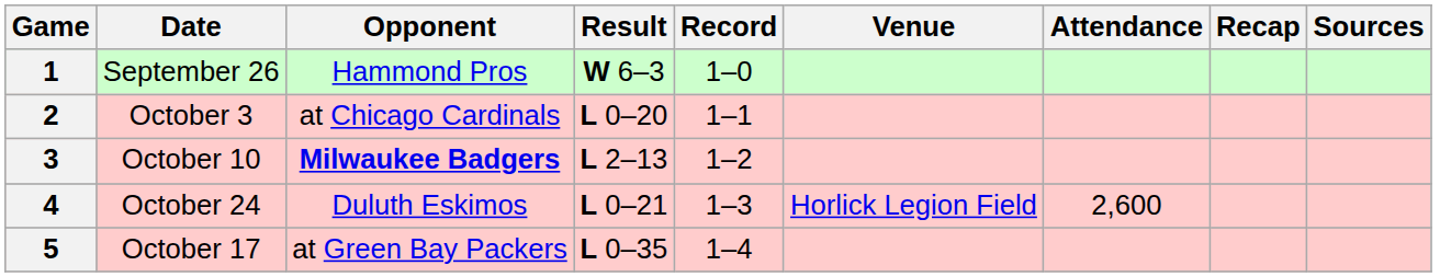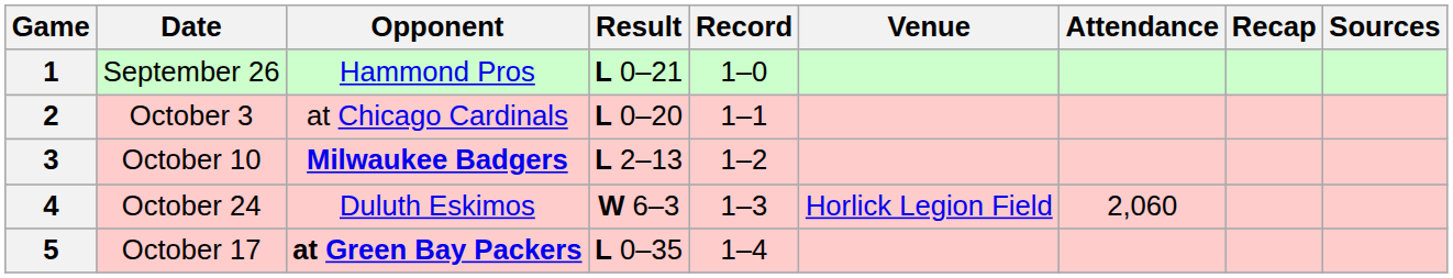1 | Result: W 6–3 -> L 0–21
4 | Result: L 0–21 -> W 6–3
4 | Attendance: 2,600 -> 2,060
5 | Opponent: normal -> bold
